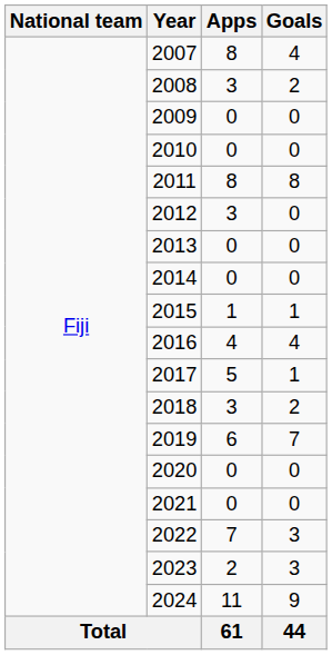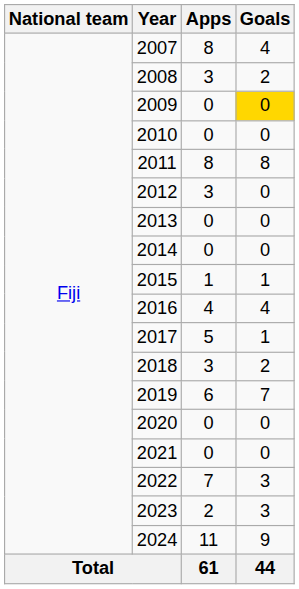2009 | Goals: no background -> gold background
